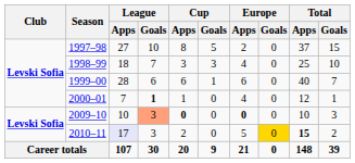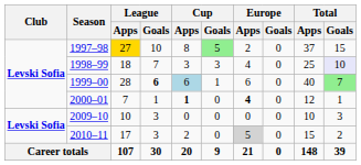1997–98 | League / Apps: no background -> gold background
1997–98 | Cup / Goals: no background -> lightgreen background
1998–99 | Total / Goals: no background -> lavender background
1999–00 | League / Goals: normal -> bold
1999–00 | Cup / Apps: no background -> lightblue background
1999–00 | Total / Goals: no background -> lightgreen background
2000–01 | League / Goals: bold -> normal
2000–01 | Cup / Apps: normal -> bold
2000–01 | Europe / Apps: normal -> bold
2009–10 | League / Goals: lightsalmon background -> no background
2009–10 | Cup / Apps: bold -> normal
2009–10 | Europe / Apps: bold -> normal
2010–11 | League / Apps: lavender background -> no background
2010–11 | Europe / Apps: no background -> lightgrey background
2010–11 | Europe / Goals: gold background -> no background
2010–11 | Total / Apps: bold -> normal
